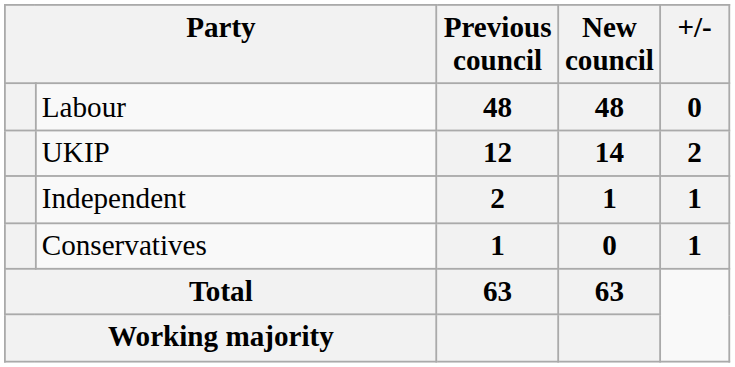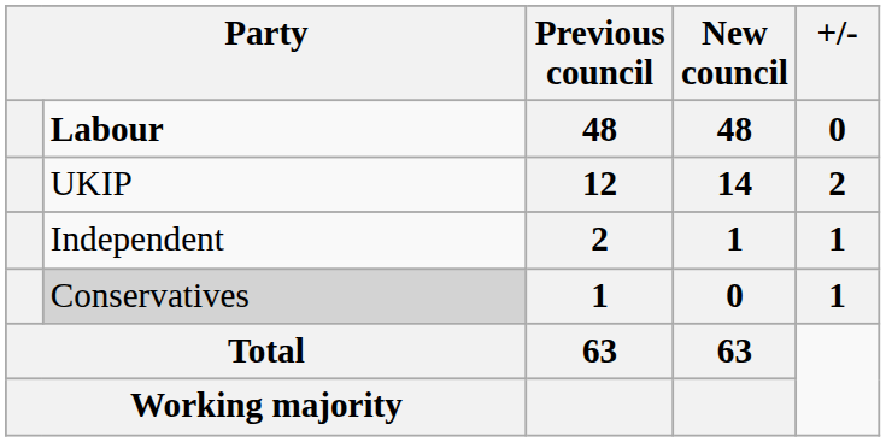Labour | column 2: normal -> bold
Conservatives | column 2: no background -> lightgrey background
